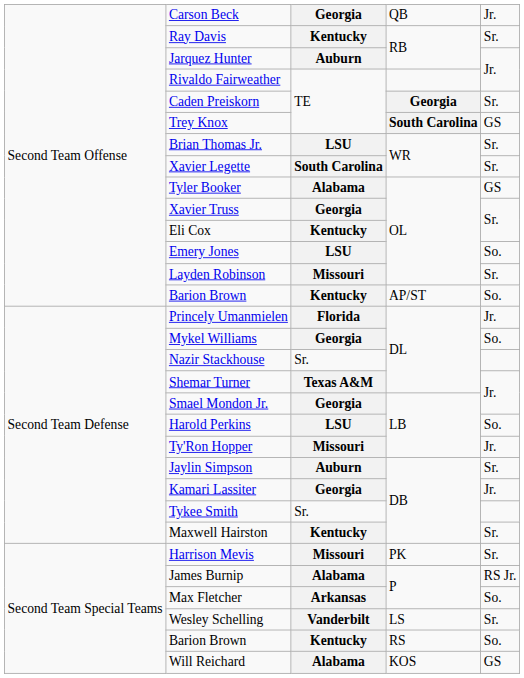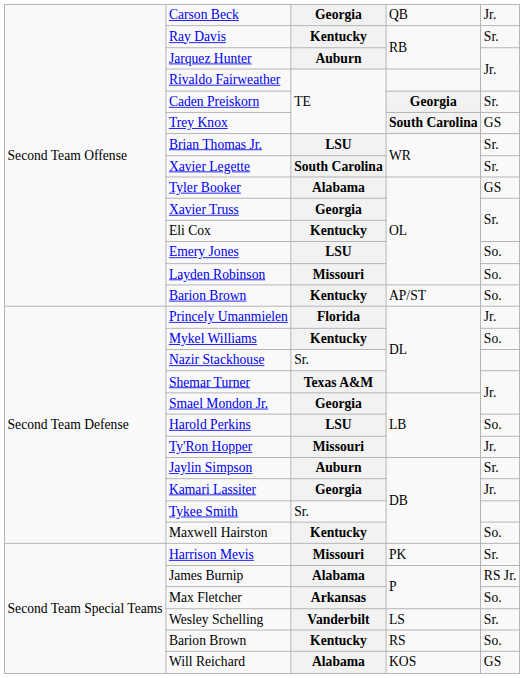Layden Robinson | column 5: Sr. -> So.
Mykel Williams | column 3: Georgia -> Kentucky
Maxwell Hairston | column 5: Sr. -> So.
